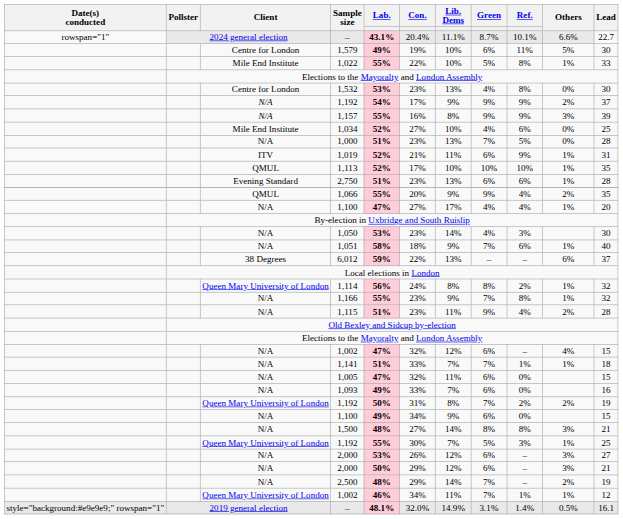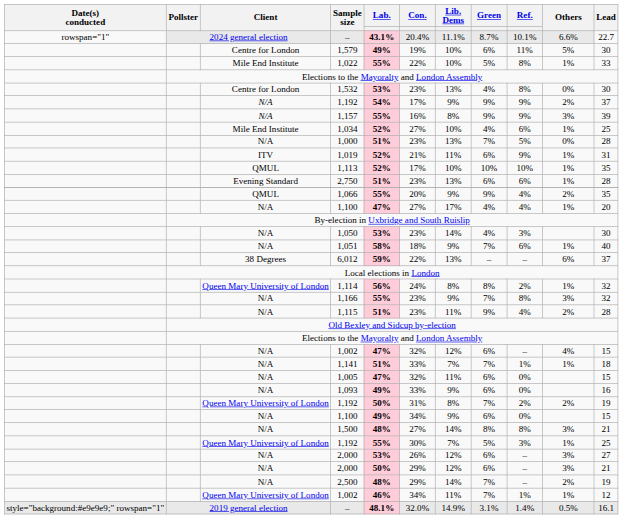1,034 | Others: 0% -> 1%
1,166 | Others: 1% -> 3%
1,093 | Lib. Dems: 7% -> 9%
